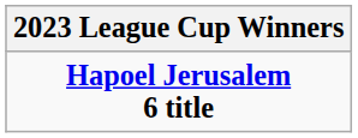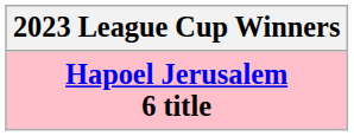row 2 | column 1: no background -> pink background
